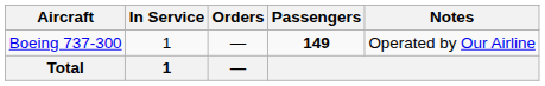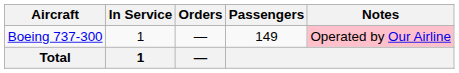Boeing 737-300 | Passengers: bold -> normal
Boeing 737-300 | Notes: no background -> pink background
